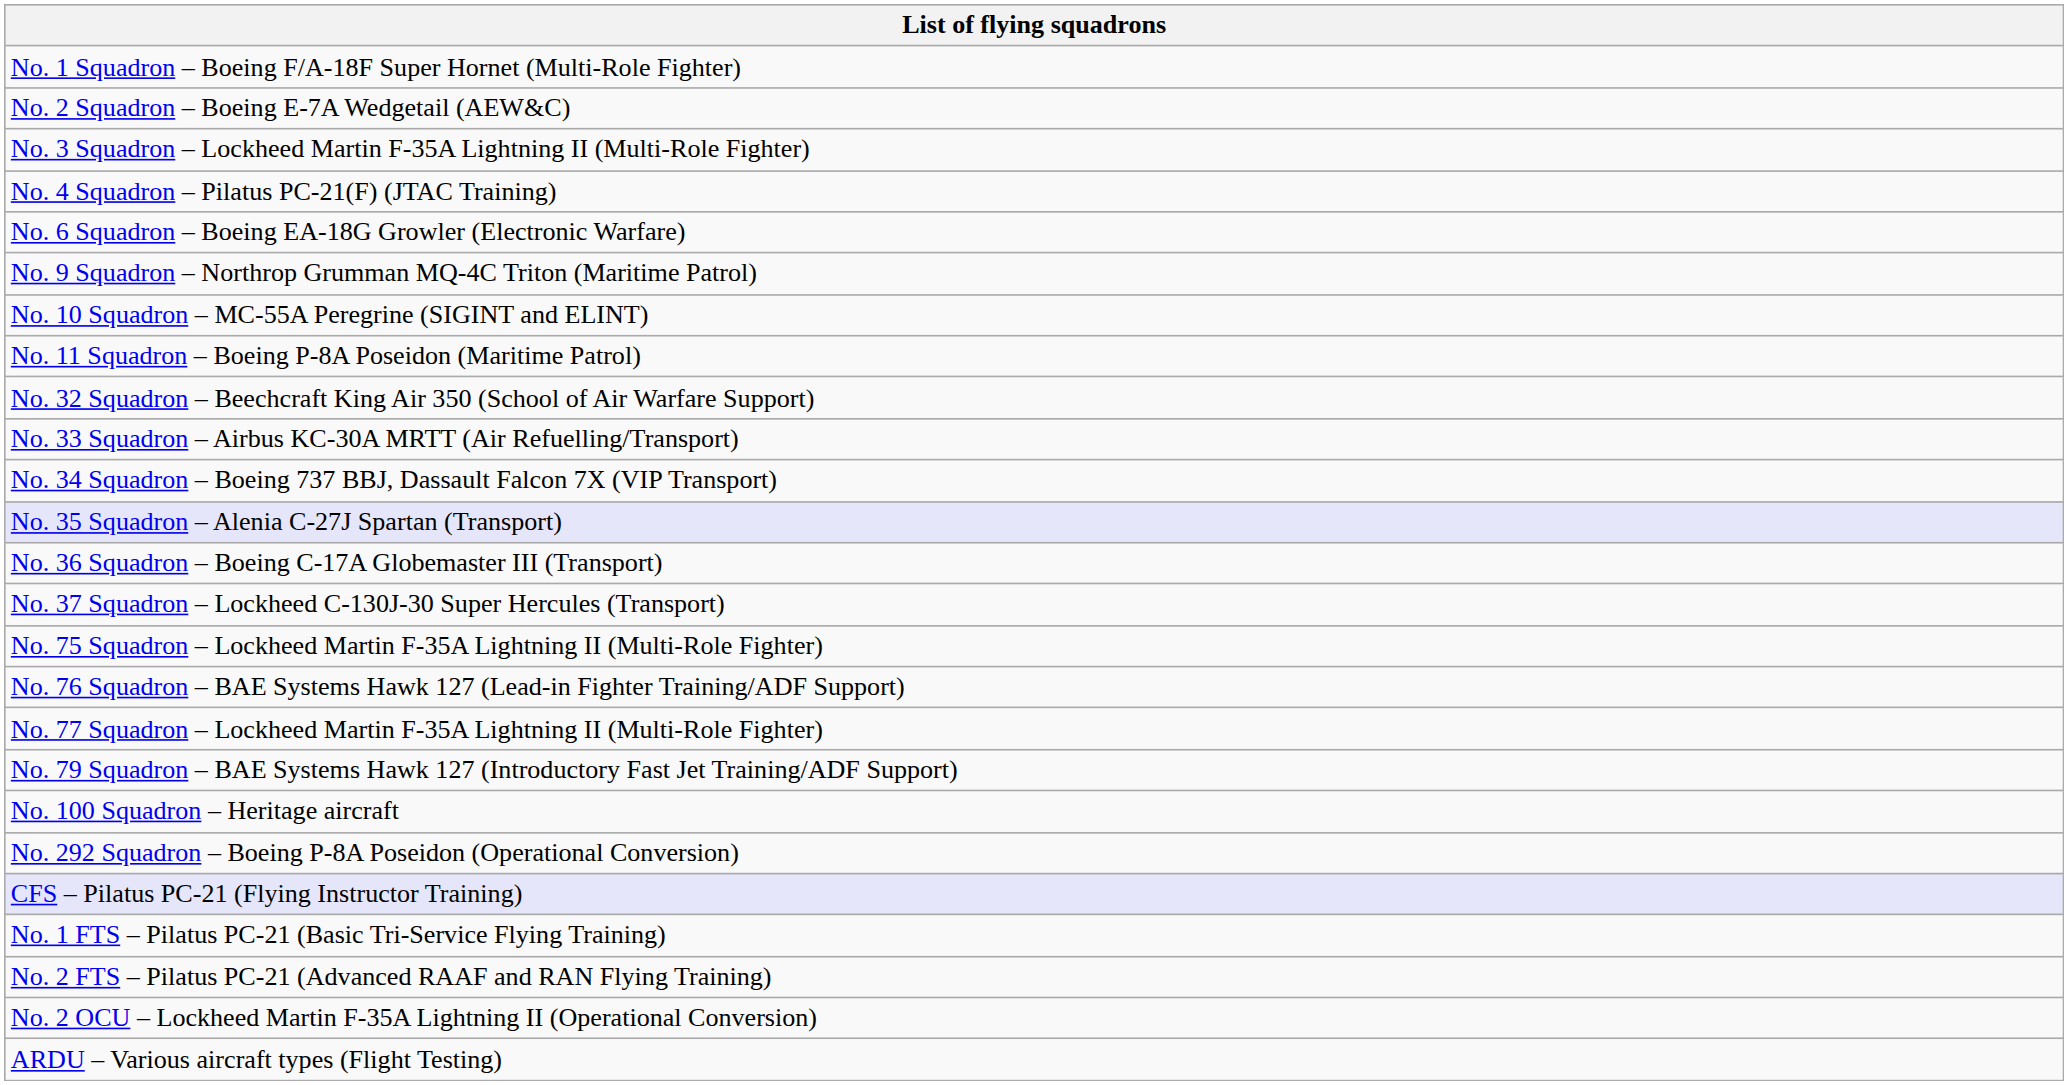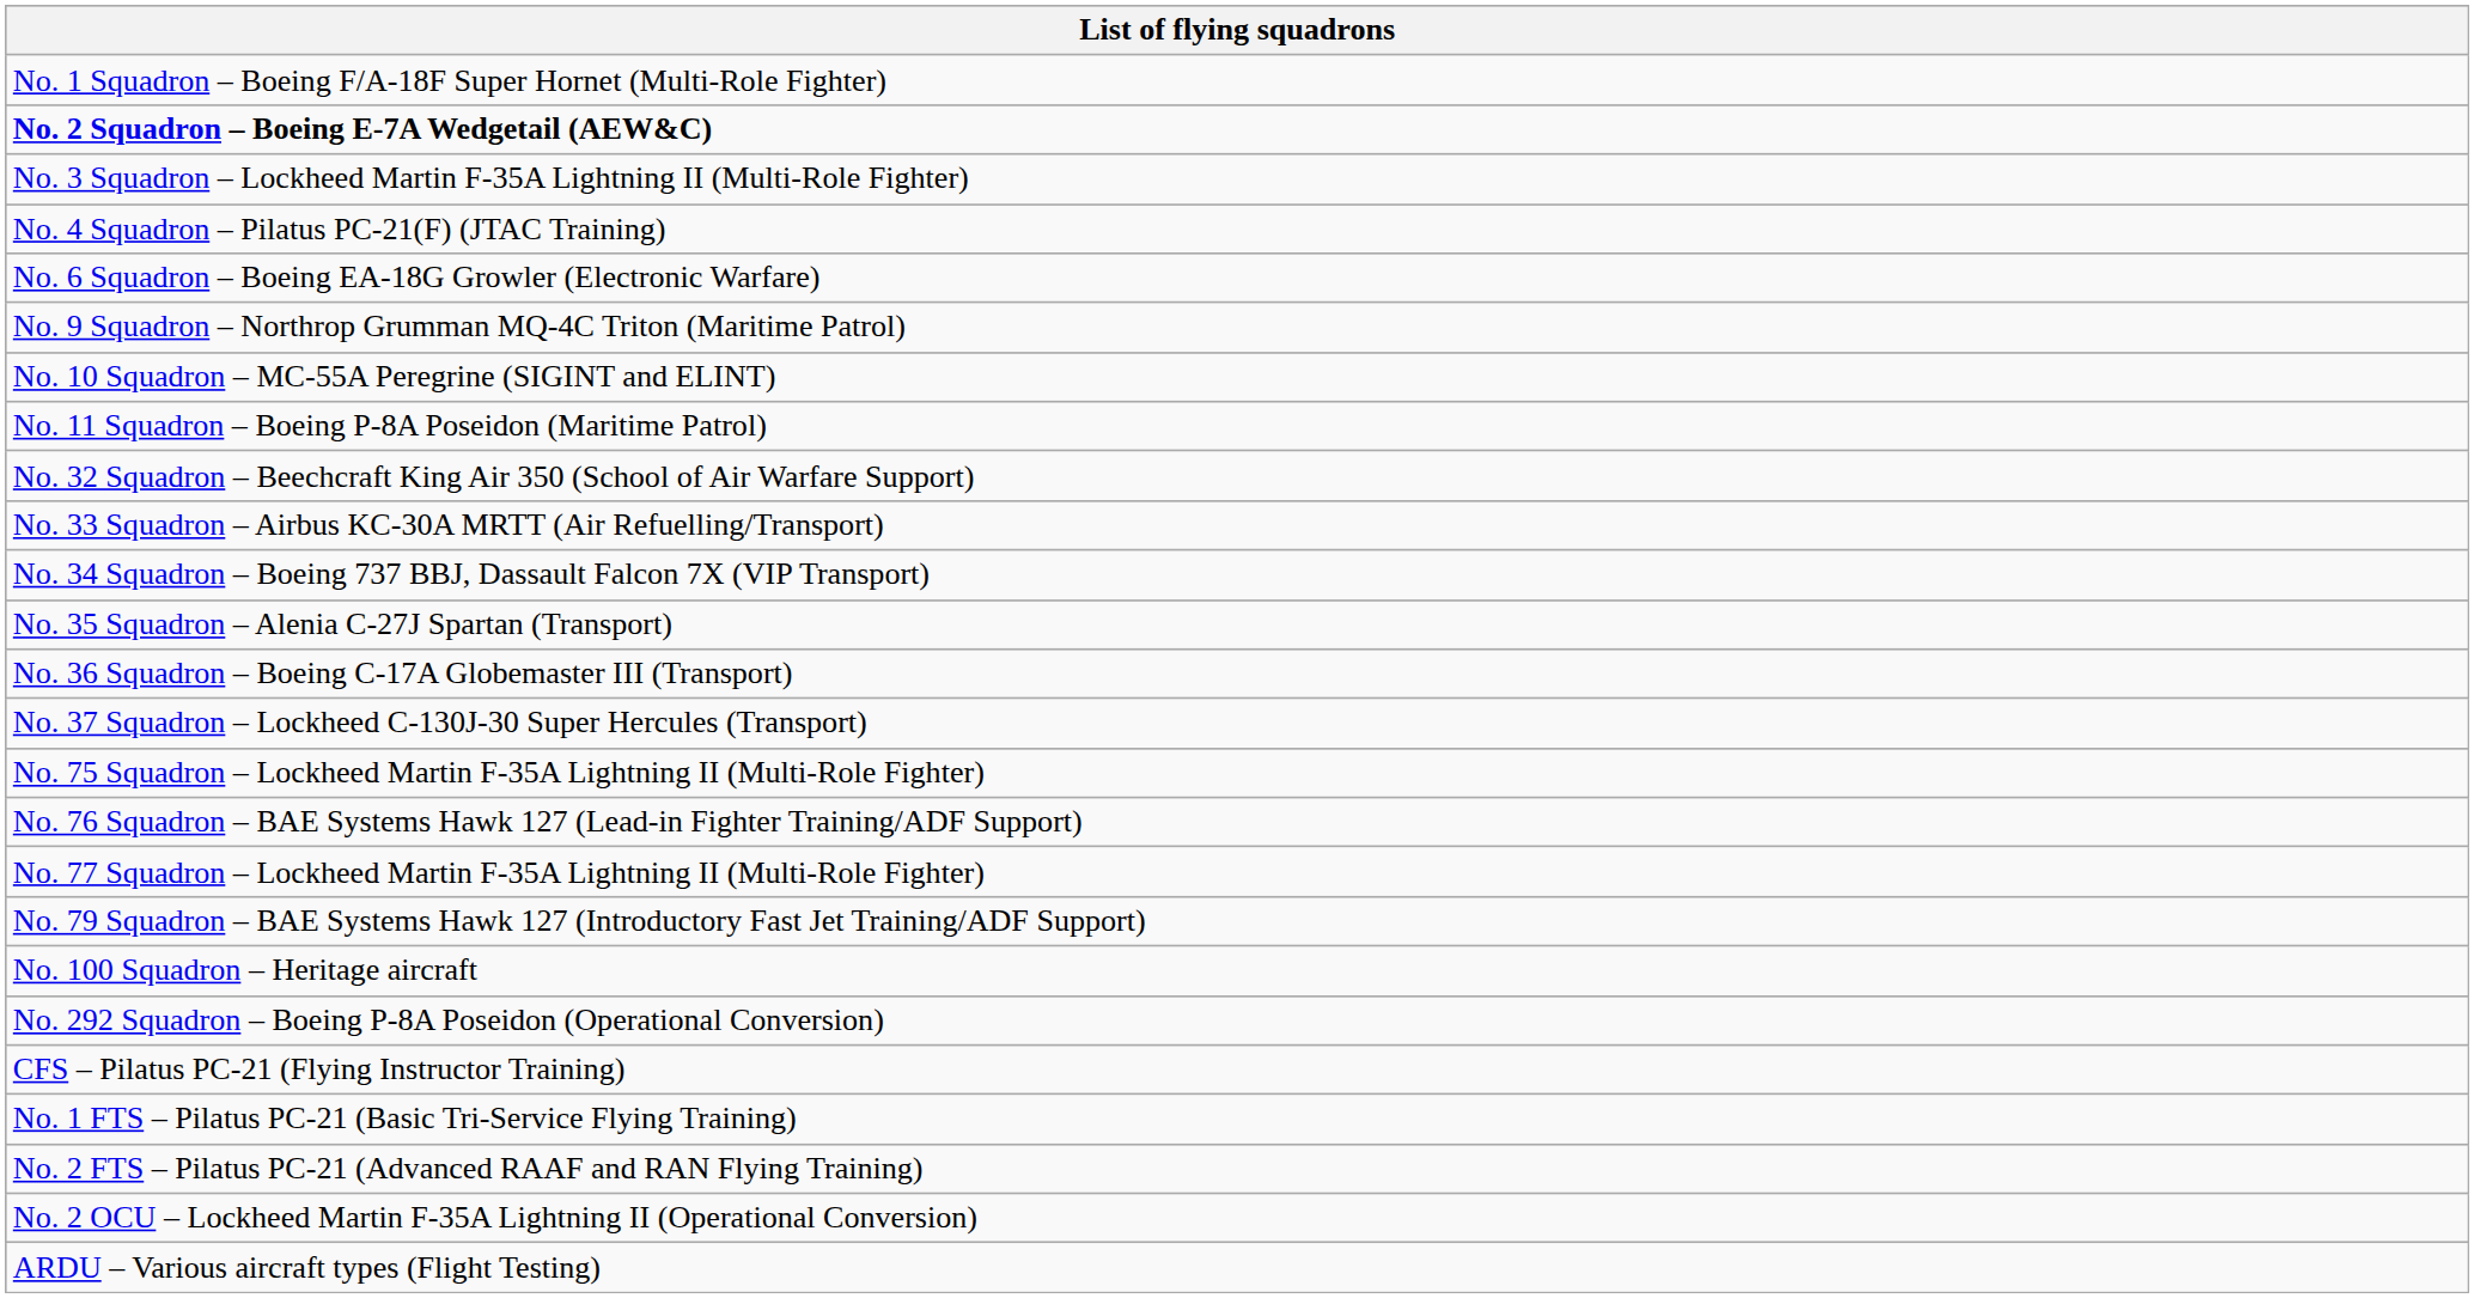row 3 | column 1: normal -> bold
row 13 | column 1: lavender background -> no background
row 22 | column 1: lavender background -> no background
